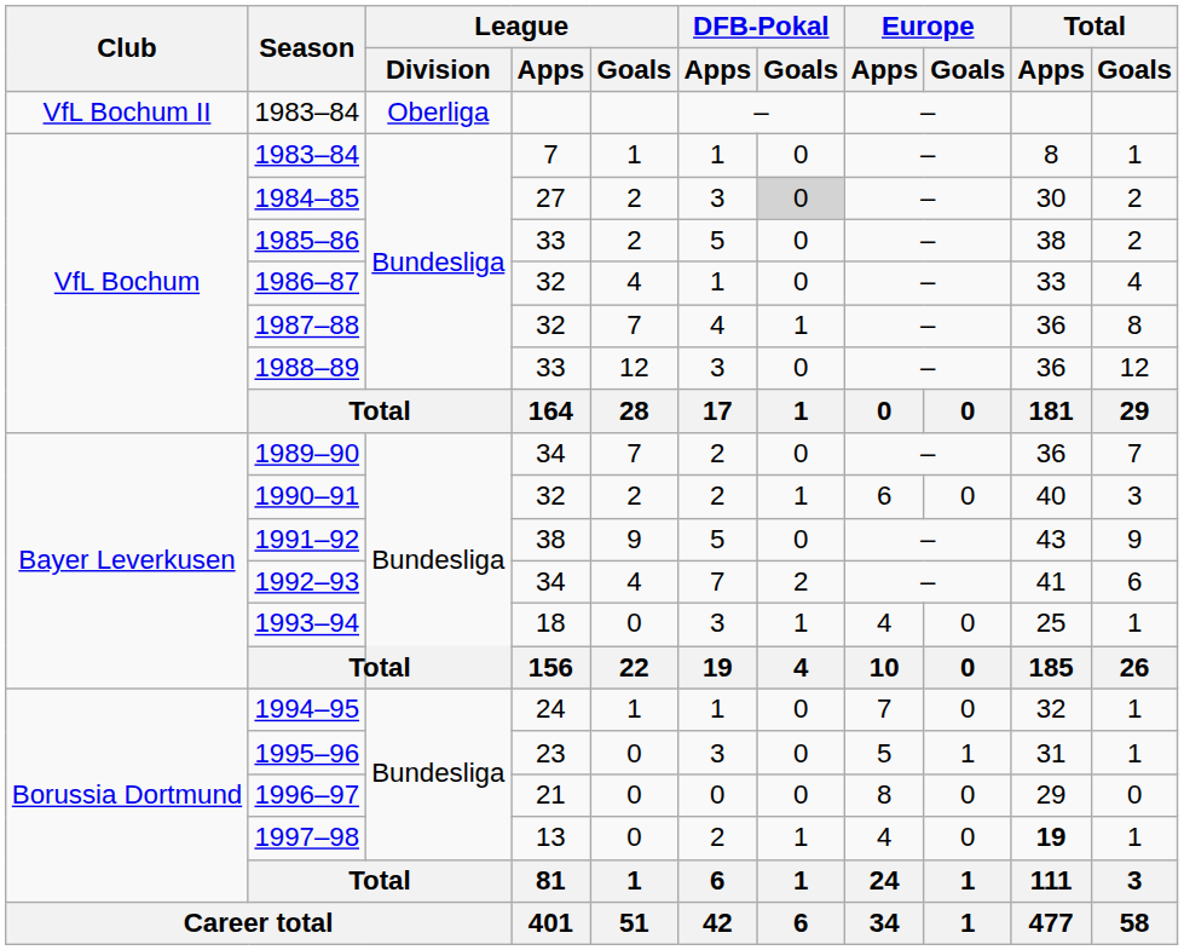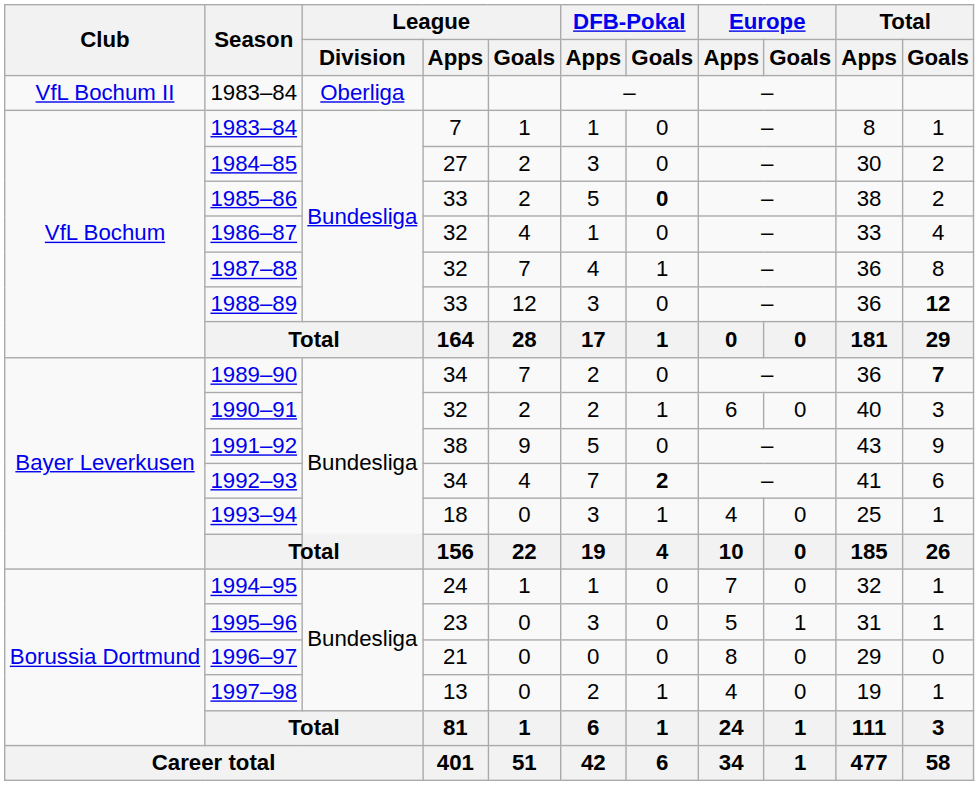1984–85 | DFB-Pokal / Goals: lightgrey background -> no background
1985–86 | DFB-Pokal / Goals: normal -> bold
1988–89 | Total / Goals: normal -> bold
1989–90 | Total / Goals: normal -> bold
1992–93 | DFB-Pokal / Goals: normal -> bold
1997–98 | Total / Apps: bold -> normal
